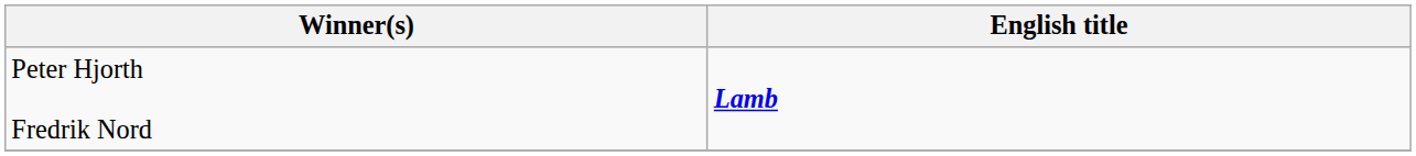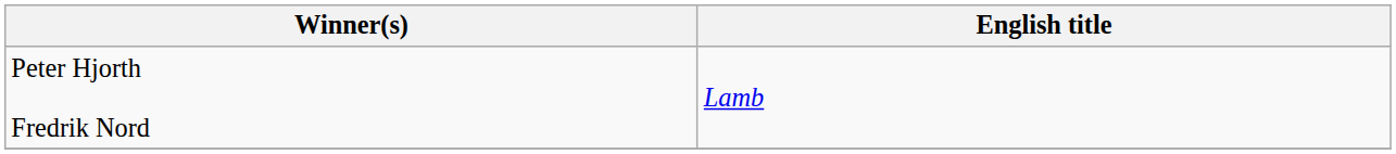Peter Hjorth Fredrik Nord | English title: bold -> normal
